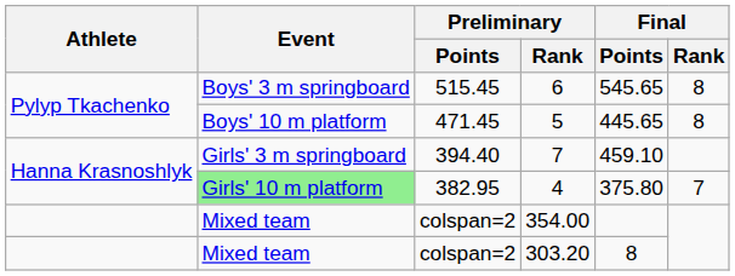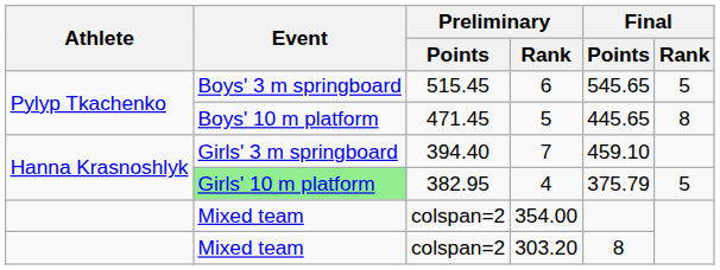6 | Final / Rank: 8 -> 5
4 | Final / Points: 375.80 -> 375.79
4 | Final / Rank: 7 -> 5
